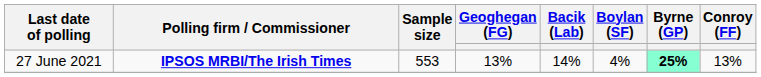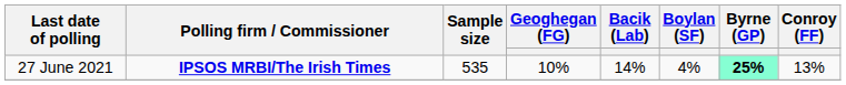27 June 2021 | Sample size: 553 -> 535
27 June 2021 | Geoghegan (FG): 13% -> 10%
